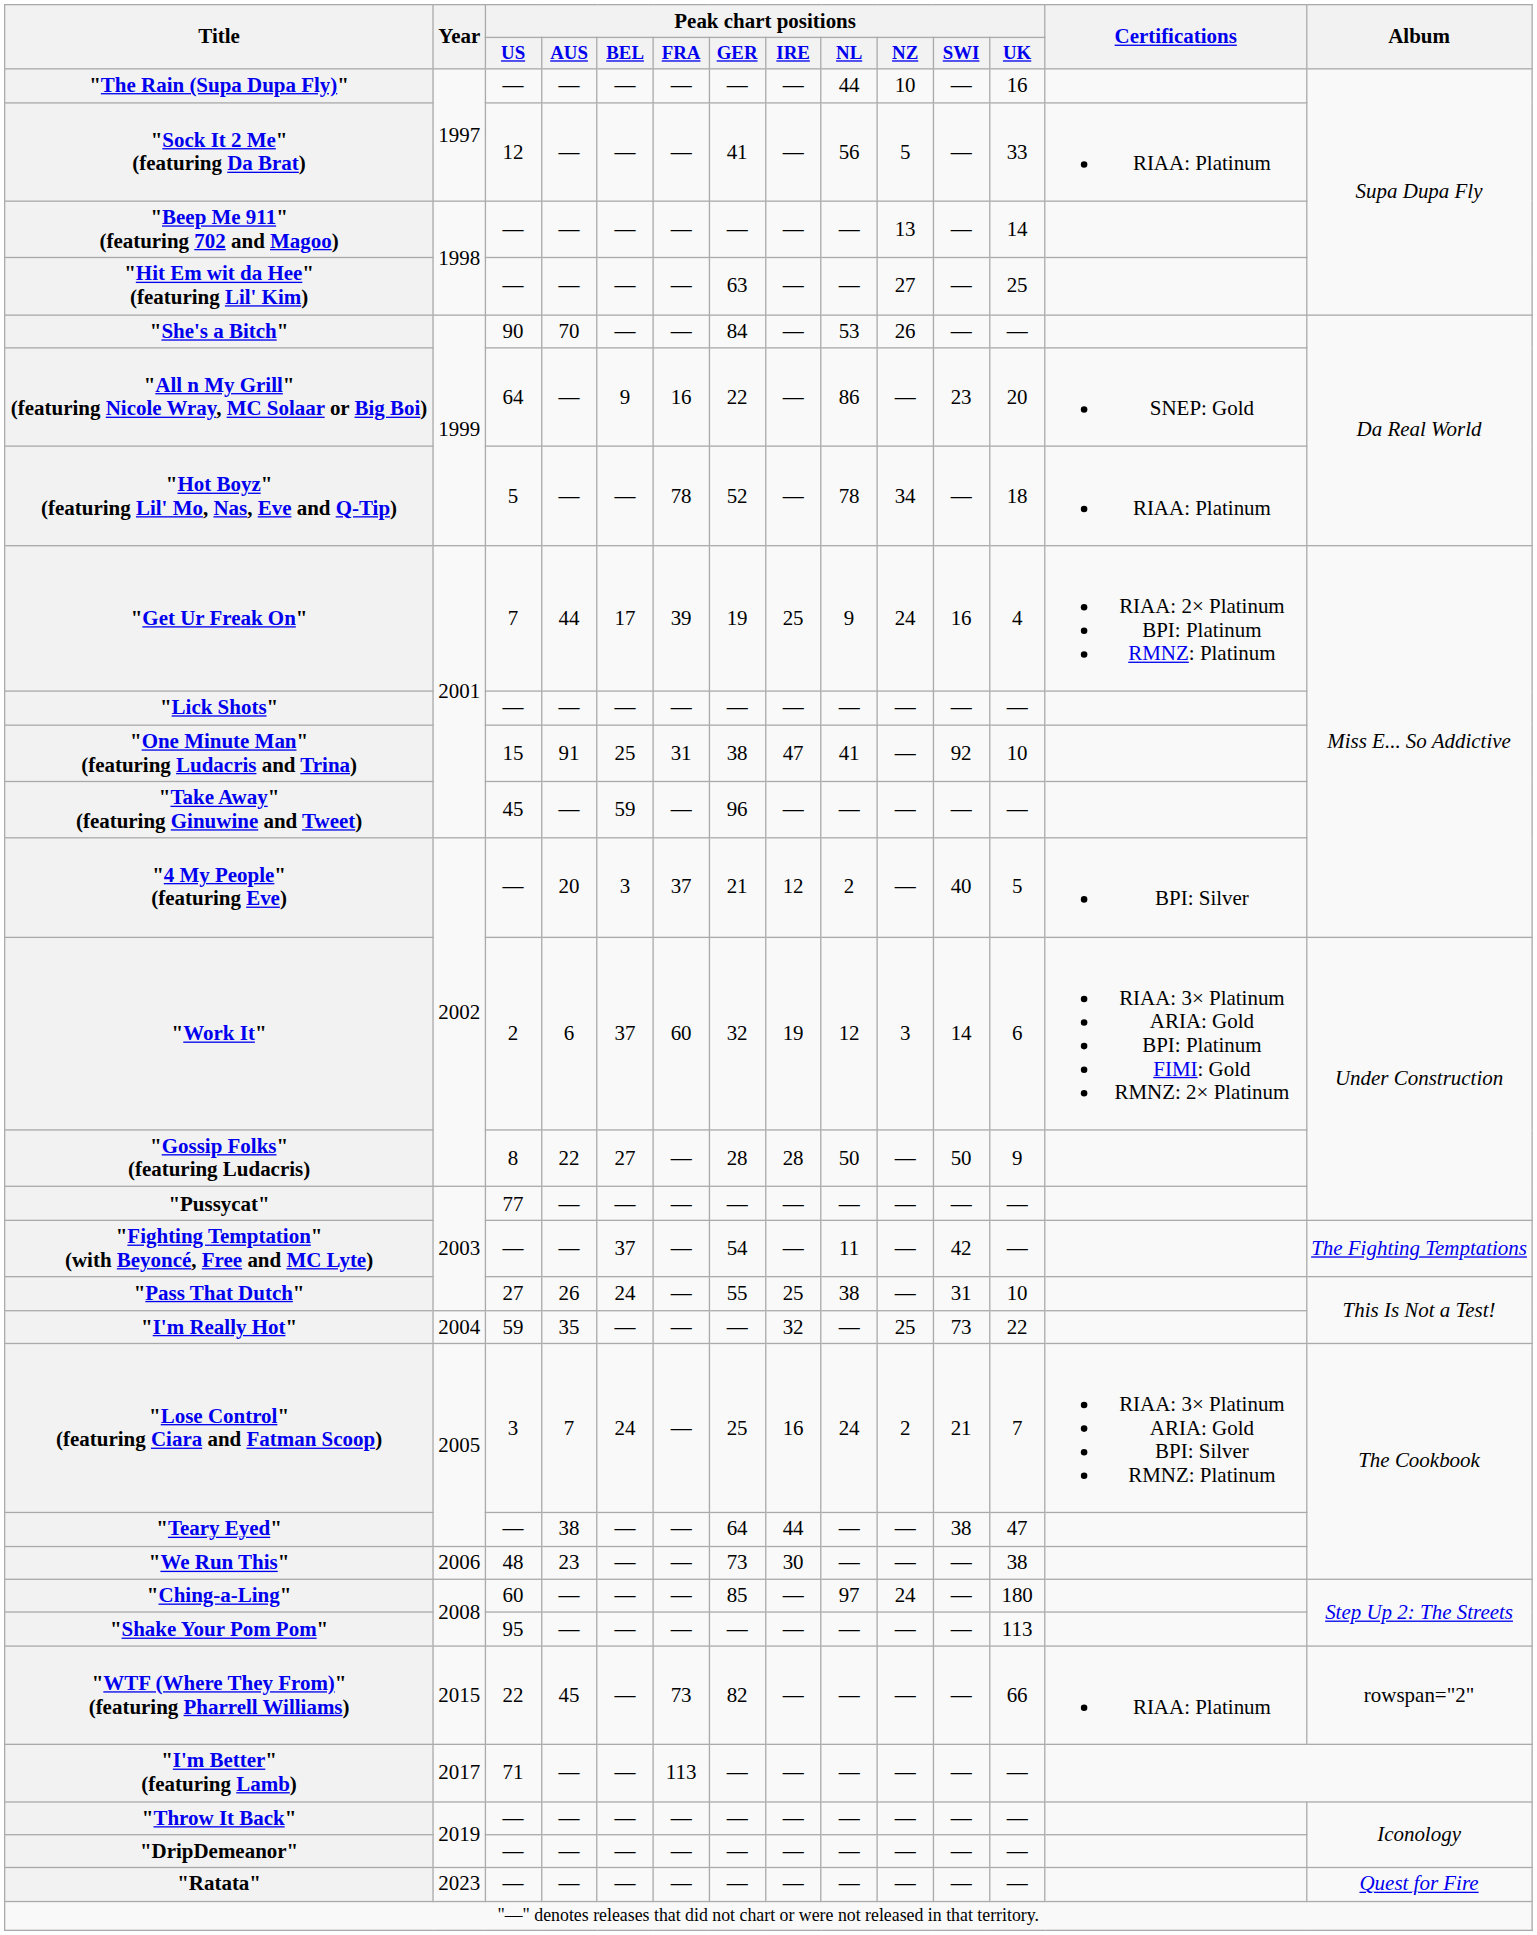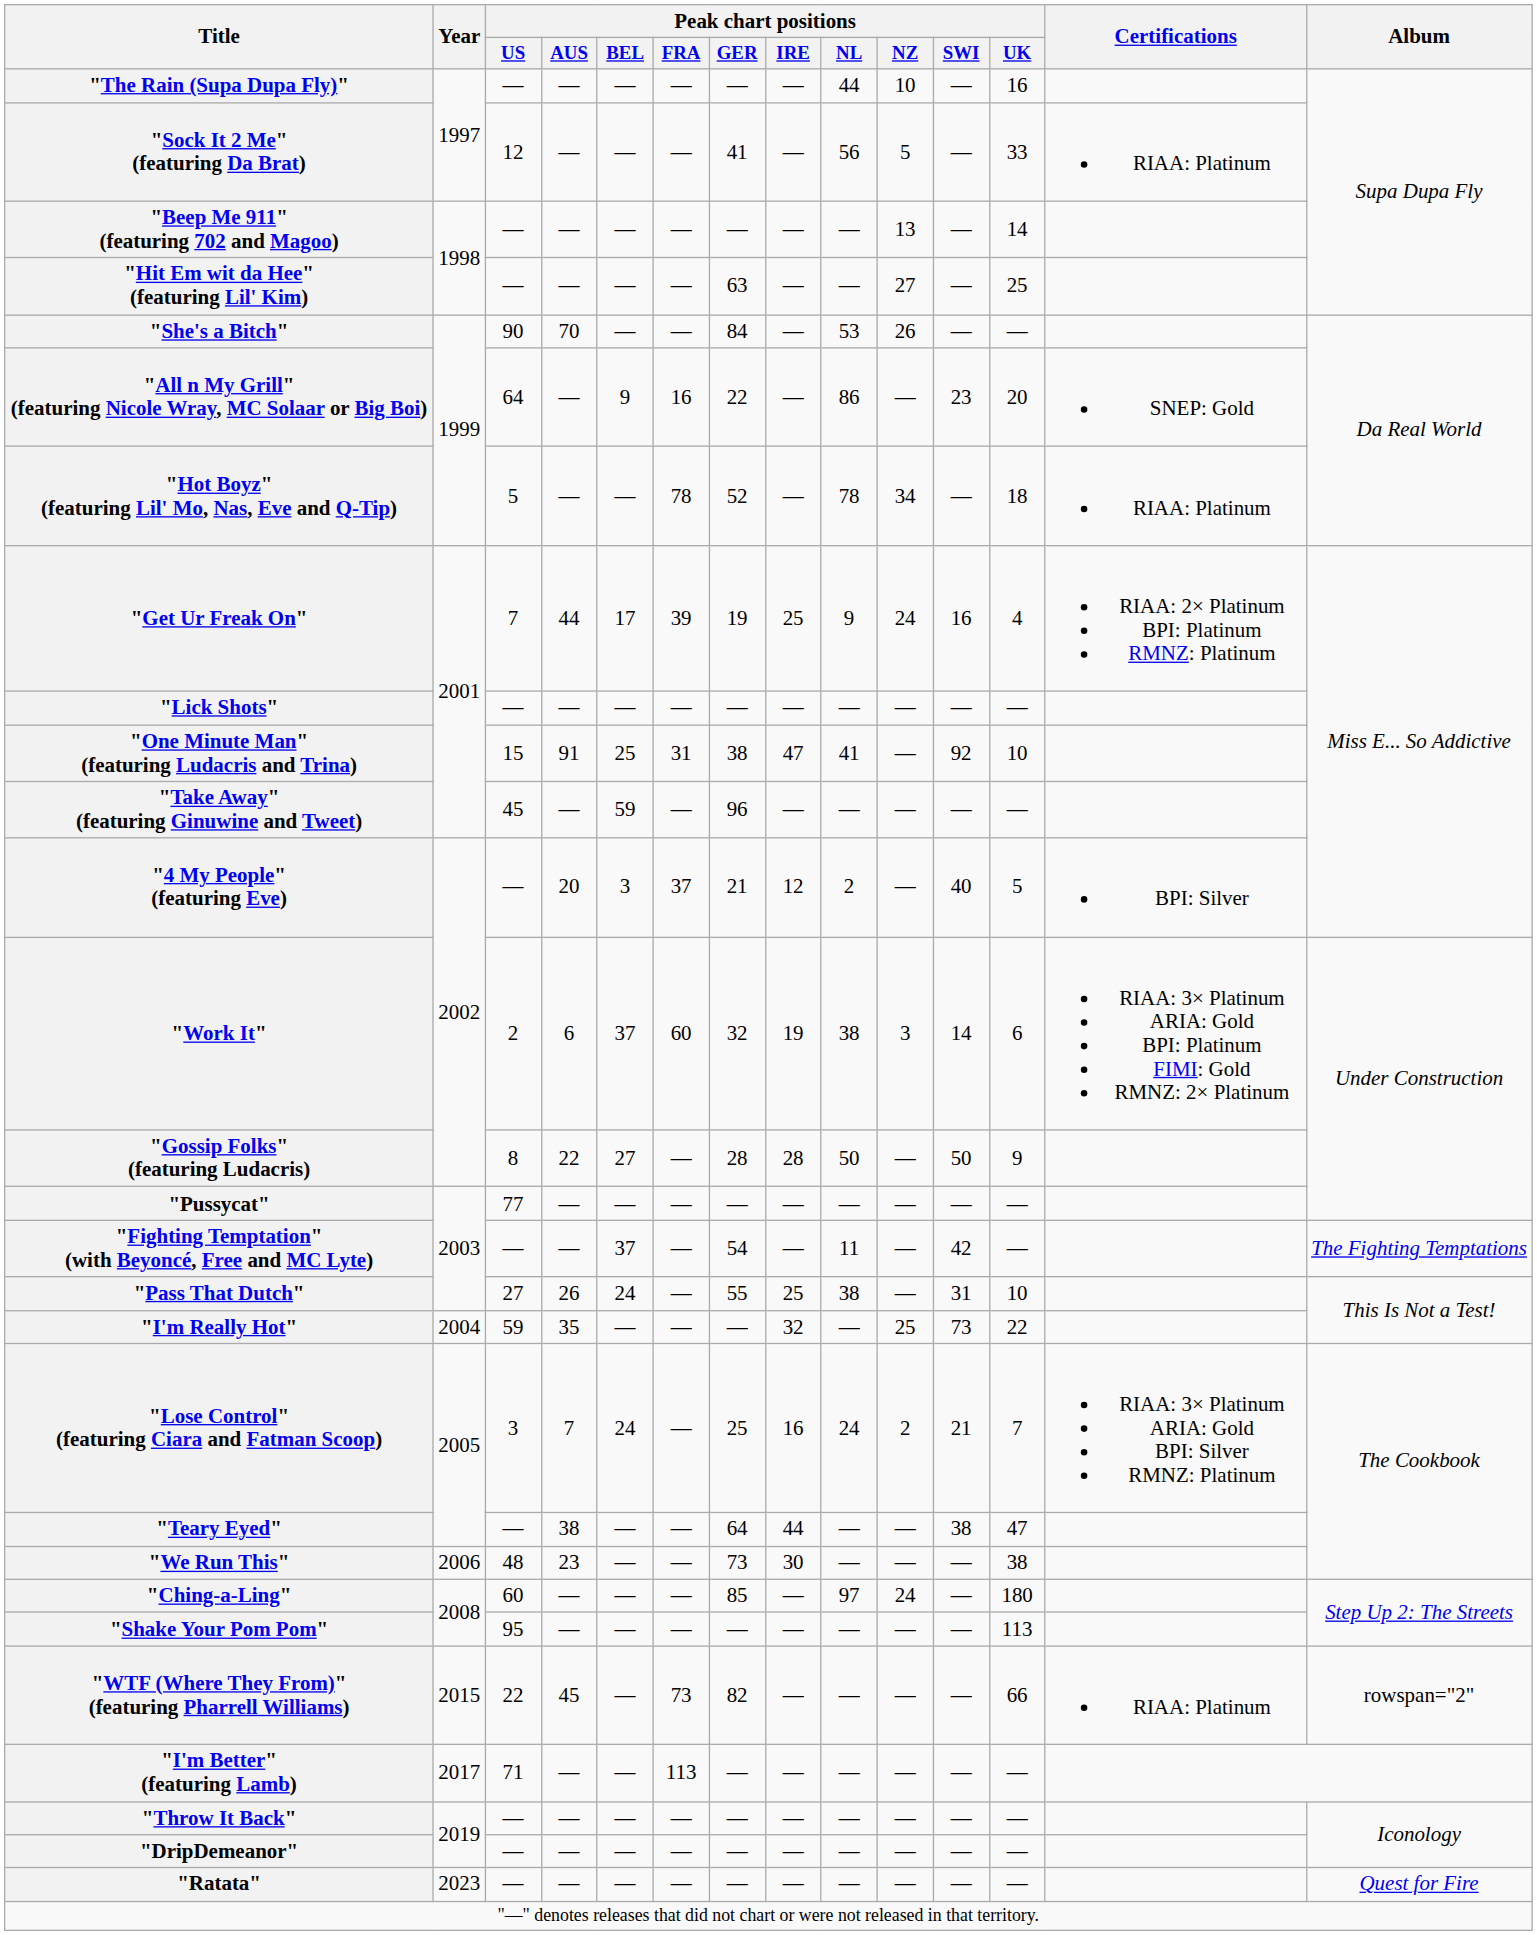"Work It" | Peak chart positions / NL: 12 -> 38
